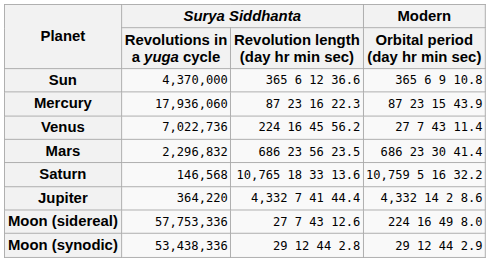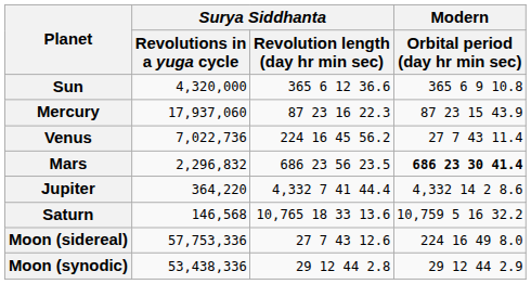Sun | Surya Siddhanta / Revolutions in a yuga cycle: 4,370,000 -> 4,320,000
Mercury | Surya Siddhanta / Revolutions in a yuga cycle: 17,936,060 -> 17,937,060
Mars | Modern / Orbital period (day hr min sec): normal -> bold
rows swapped: Jupiter <-> Saturn
